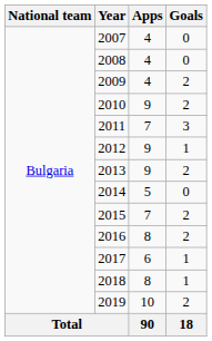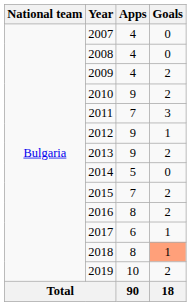2018 | Goals: no background -> lightsalmon background
